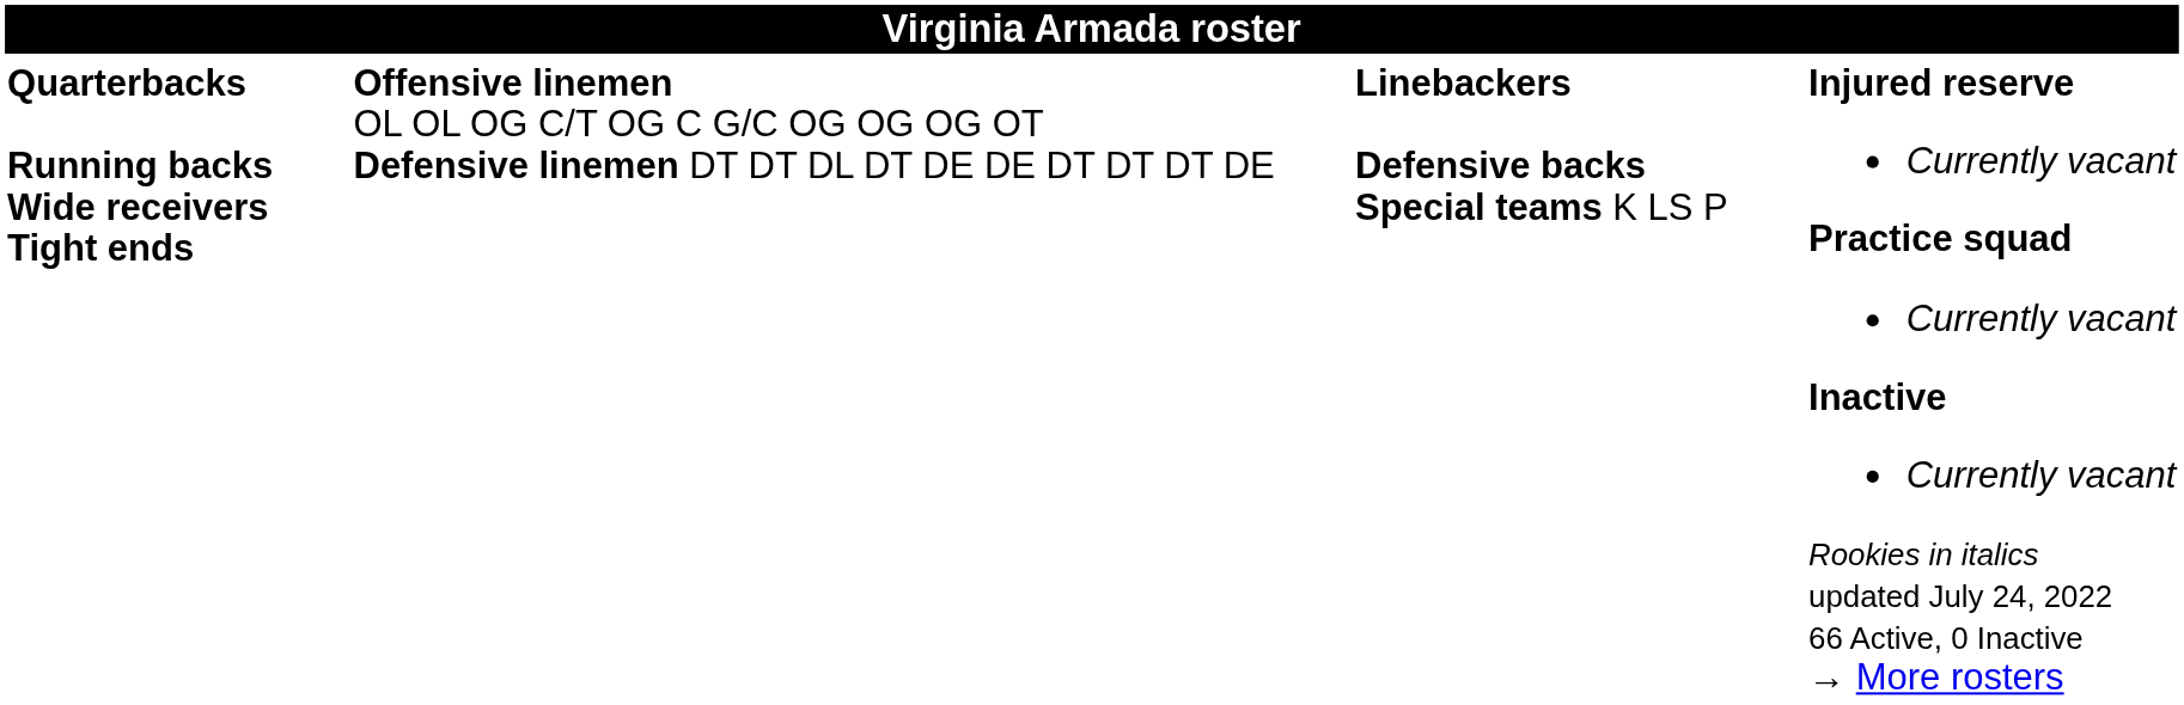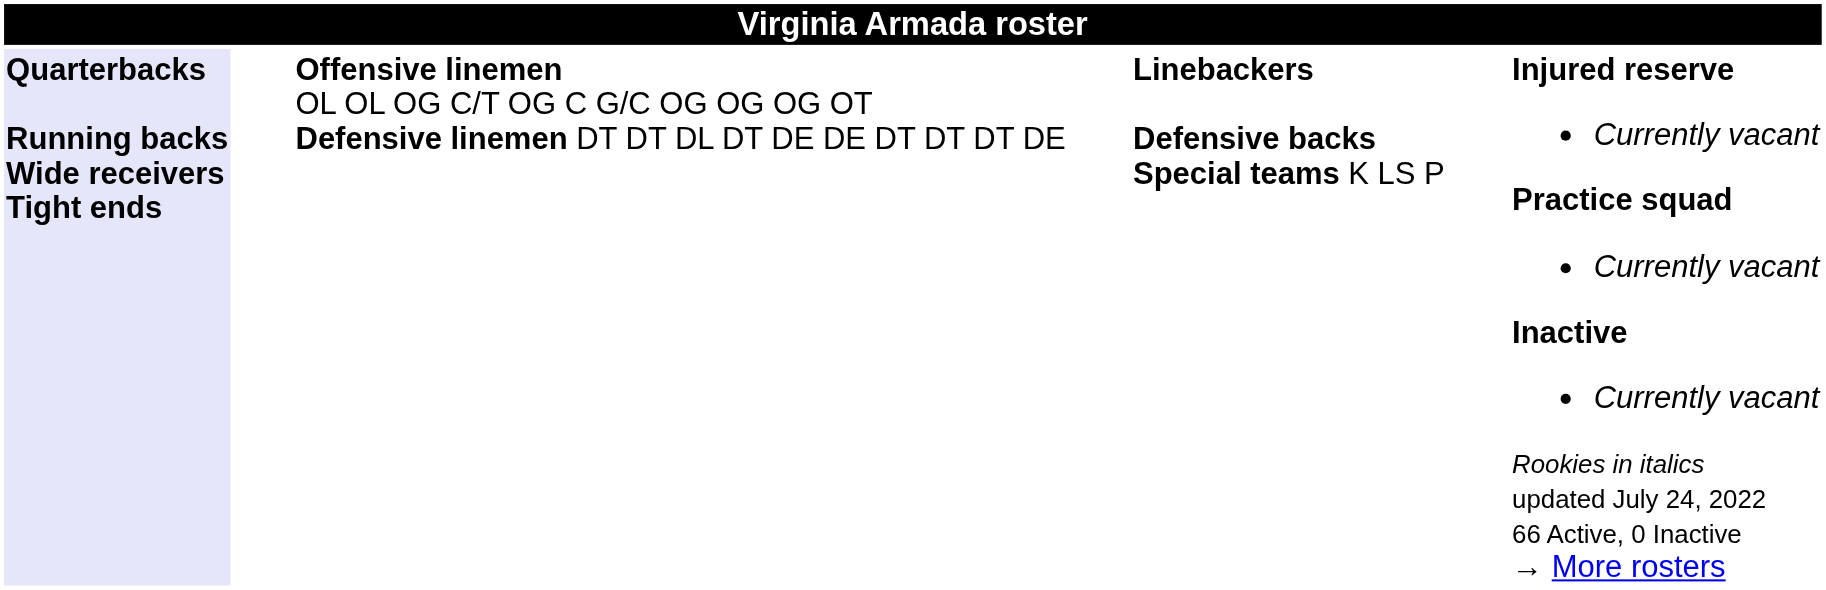Quarterbacks Running backs Wide receivers Tight ends | column 1: no background -> lavender background
